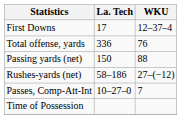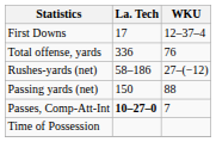rows swapped: Rushes-yards (net) <-> Passing yards (net)
Passes, Comp-Att-Int | La. Tech: normal -> bold
